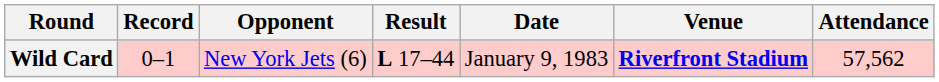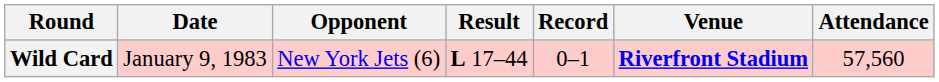columns swapped: Date <-> Record
Wild Card | Attendance: 57,562 -> 57,560
